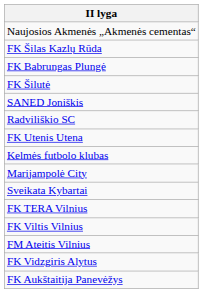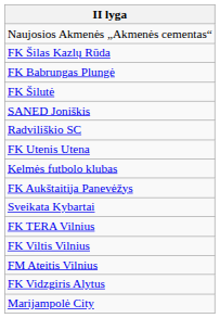row 10 | column 1: Marijampolė City -> FK Aukštaitija Panevėžys
row 16 | column 1: FK Aukštaitija Panevėžys -> Marijampolė City
